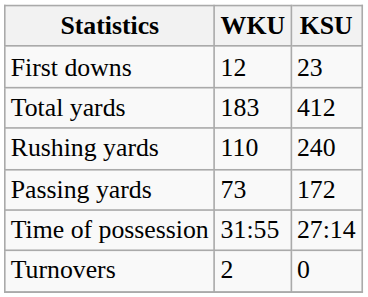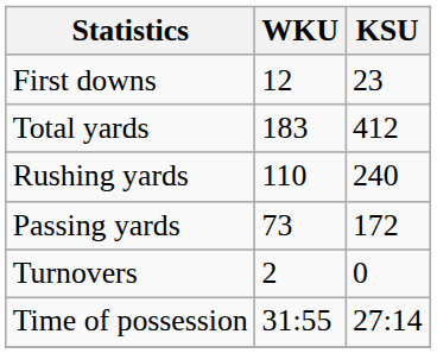rows swapped: Turnovers <-> Time of possession
